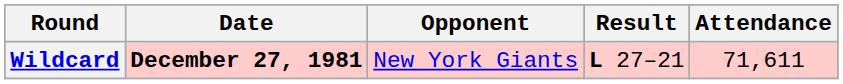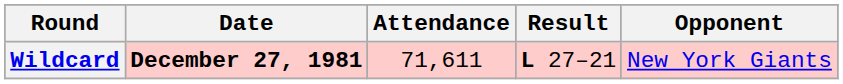columns swapped: Opponent <-> Attendance
